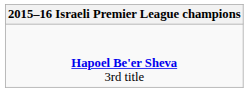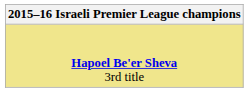row 2 | column 1: no background -> khaki background
